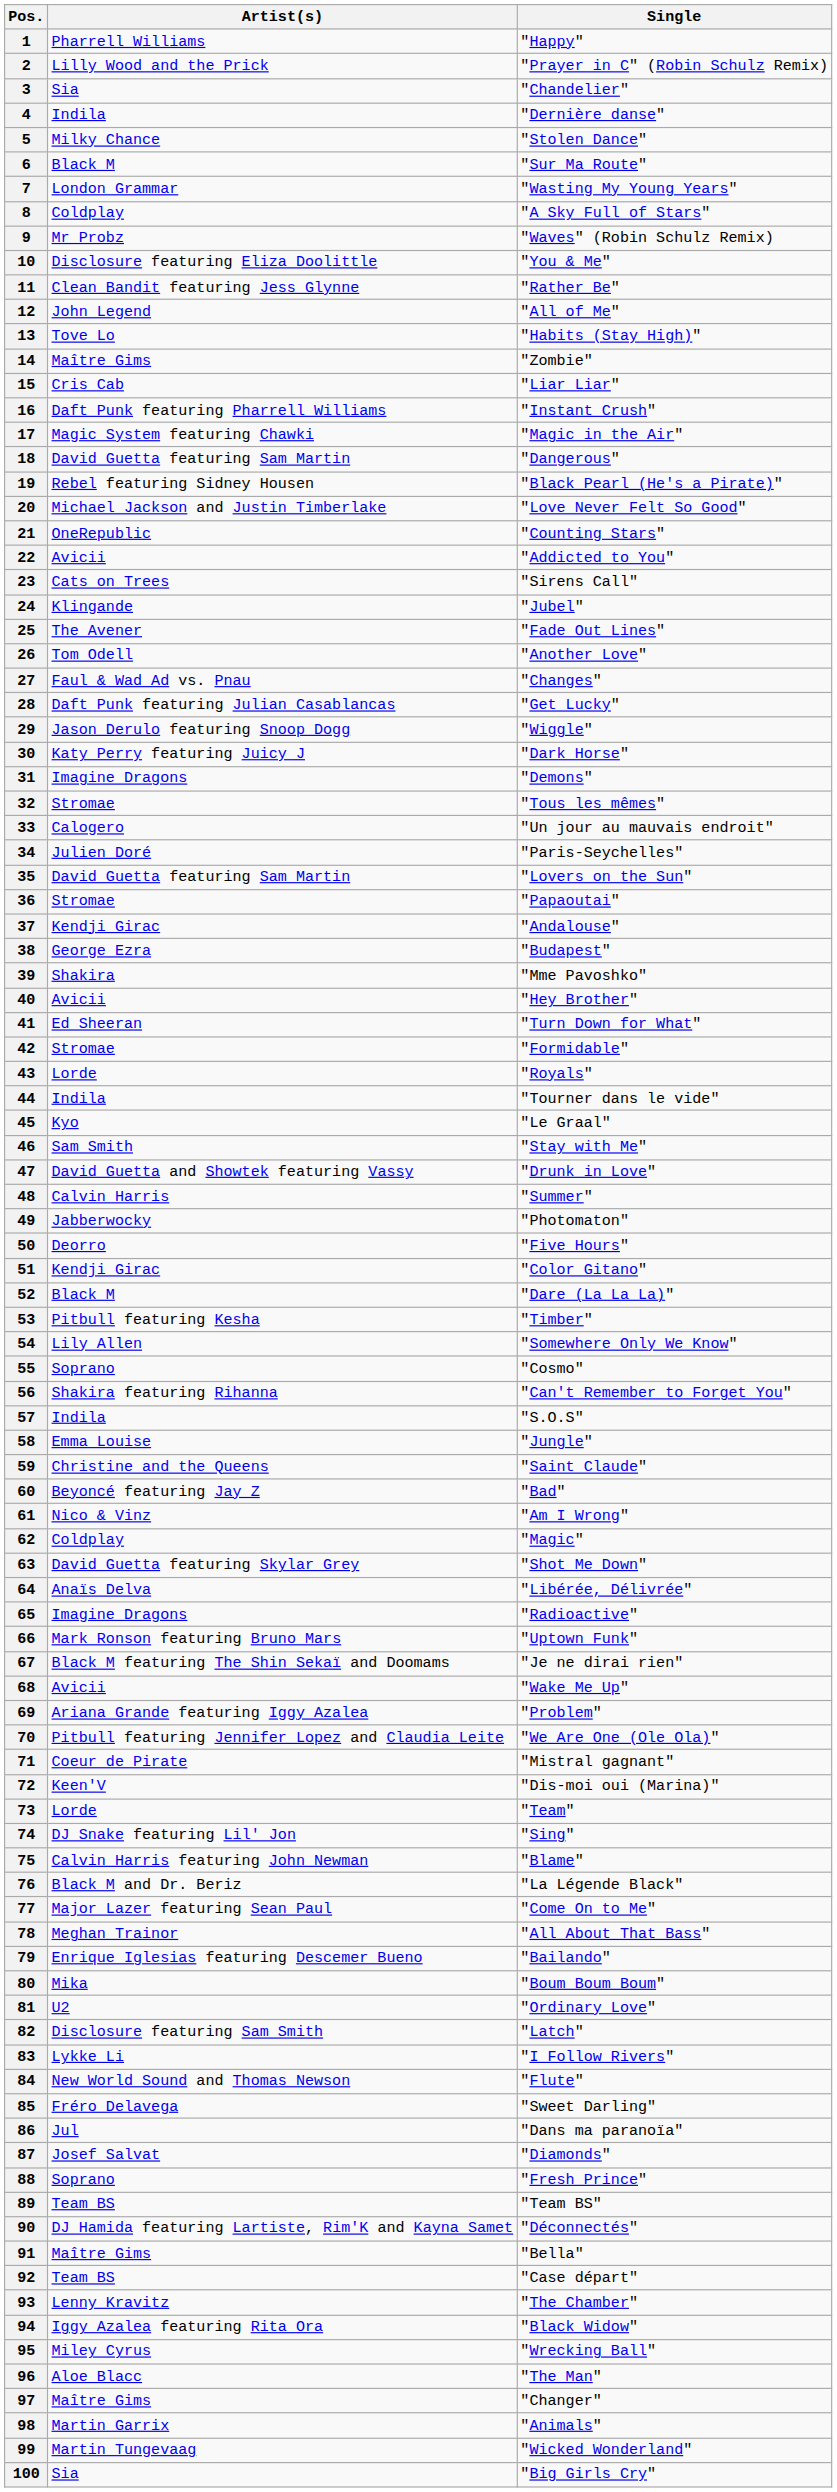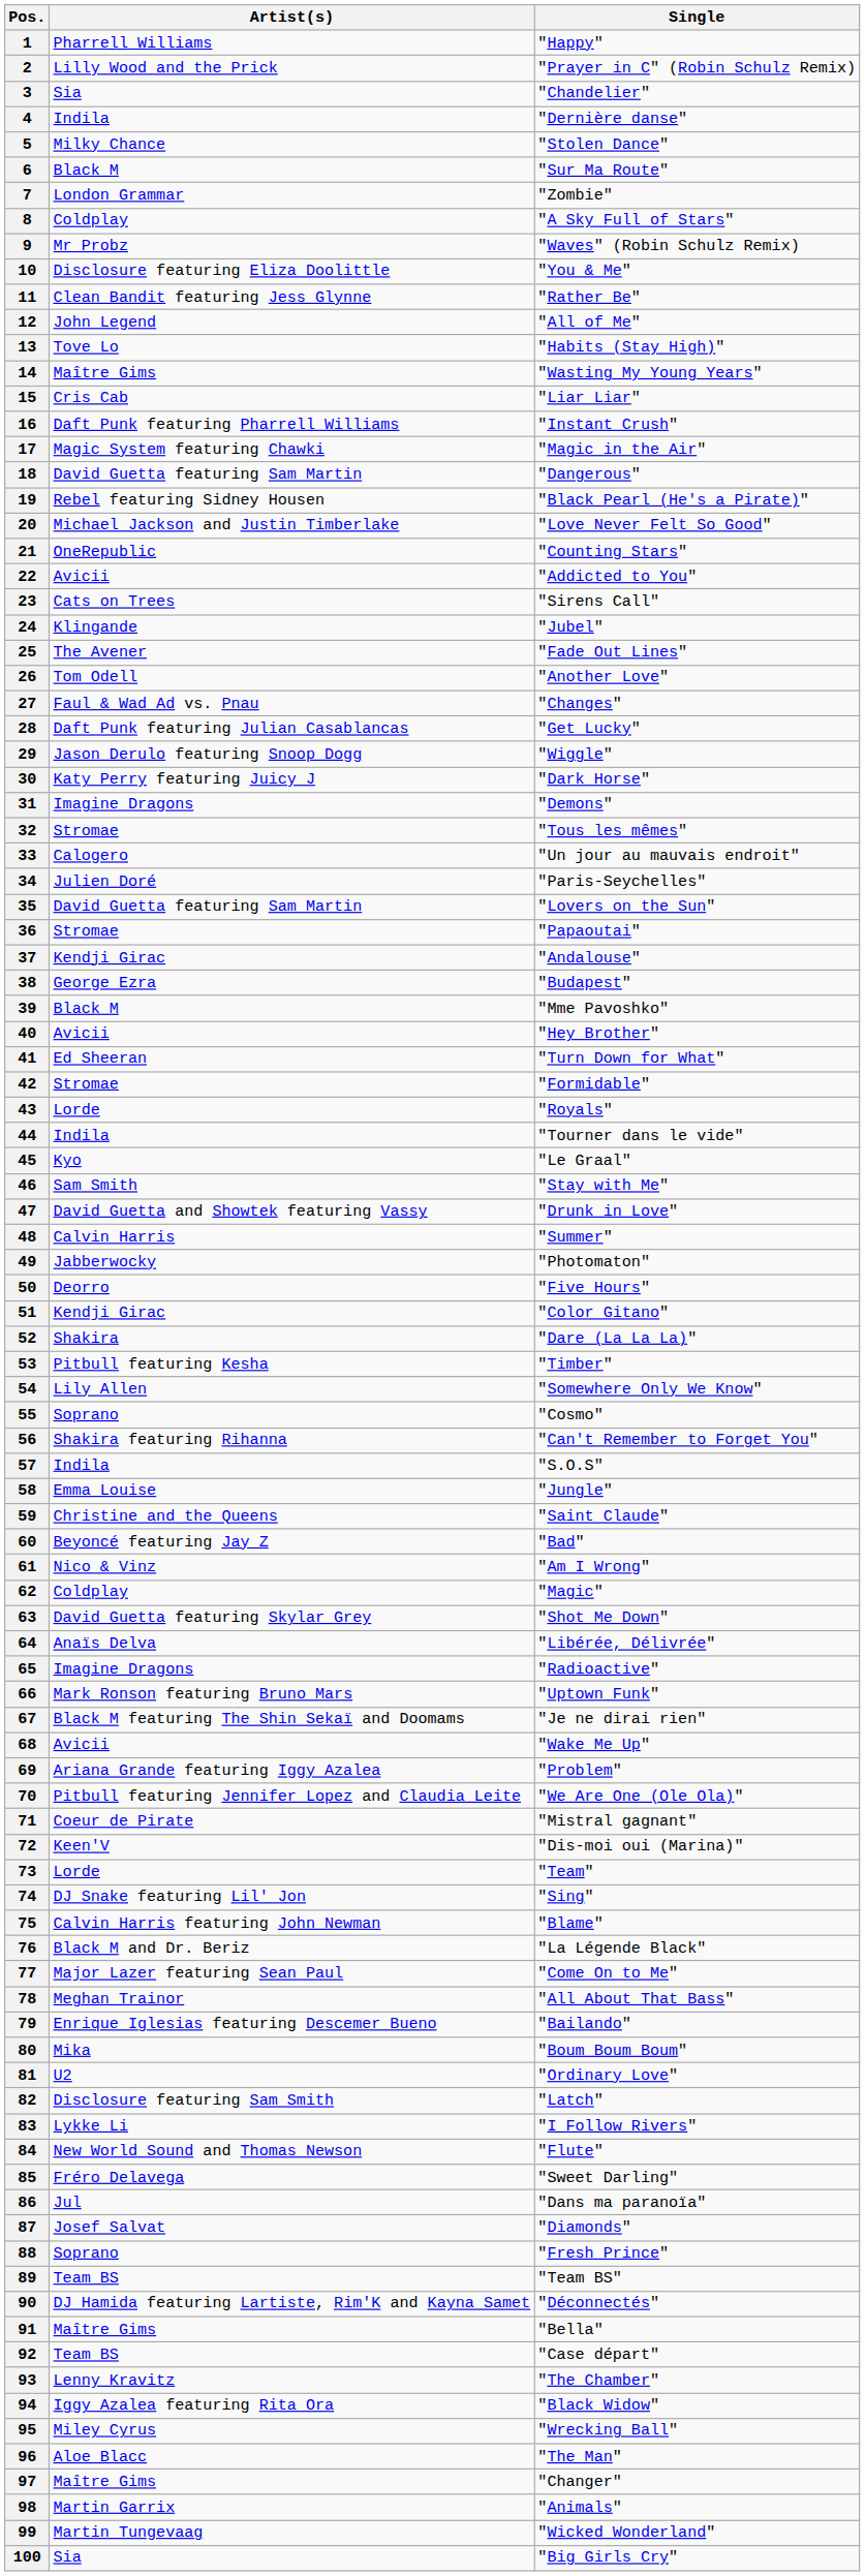7 | Single: "Wasting My Young Years" -> "Zombie"
14 | Single: "Zombie" -> "Wasting My Young Years"
39 | Artist(s): Shakira -> Black M
52 | Artist(s): Black M -> Shakira
